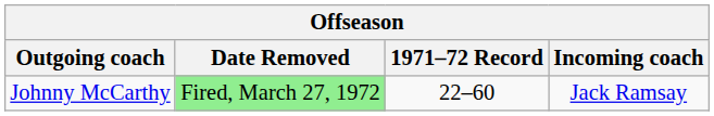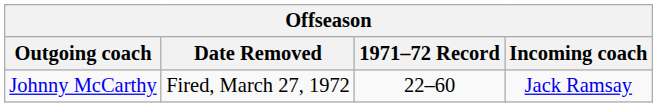Johnny McCarthy | Date Removed: lightgreen background -> no background
